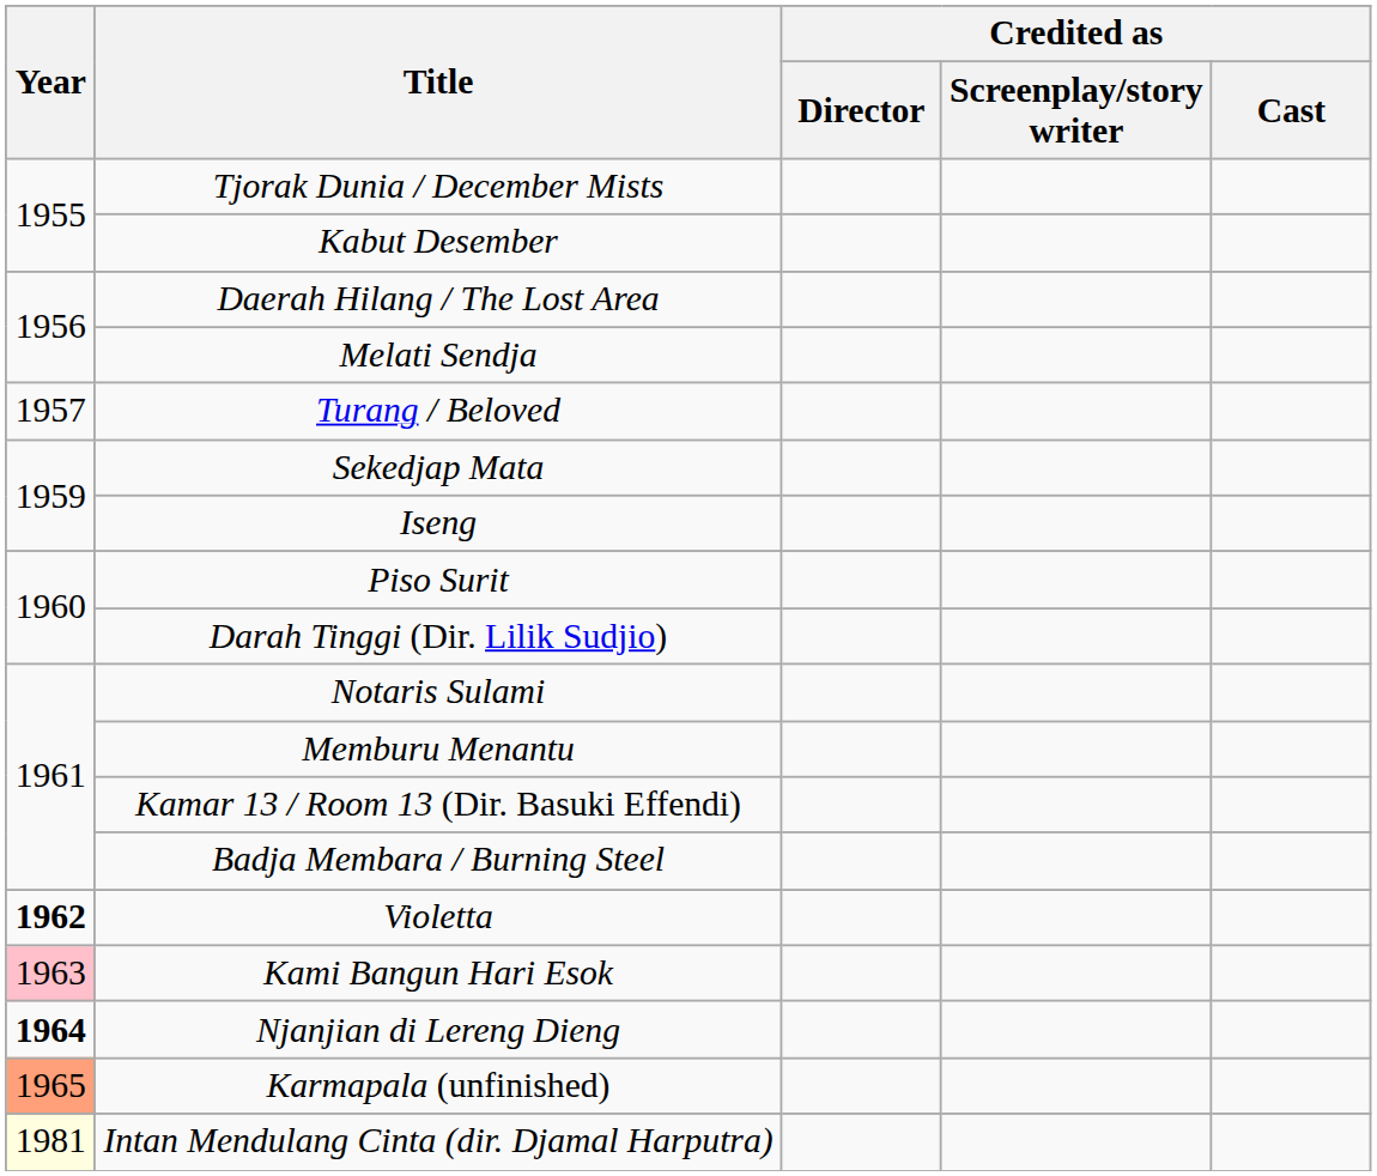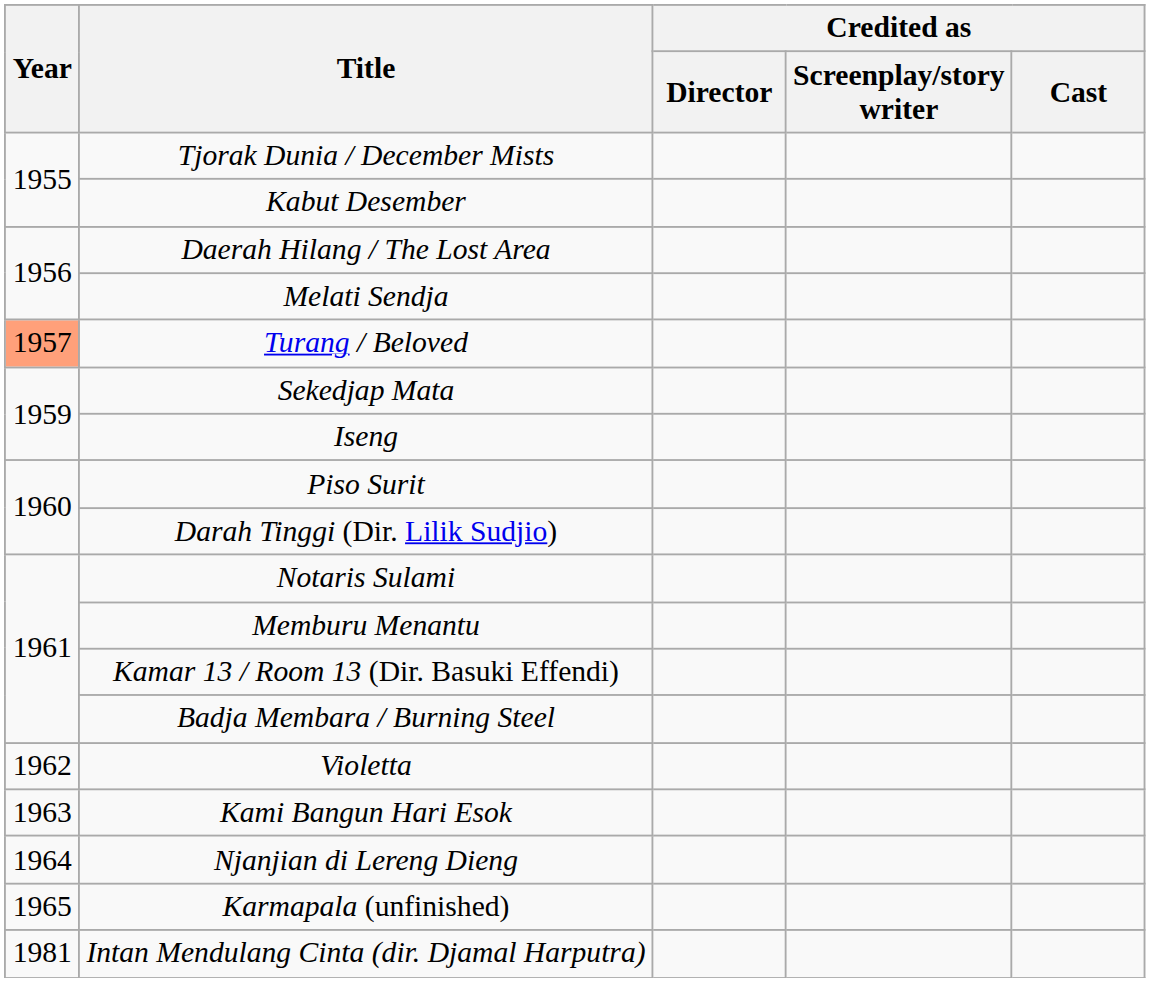Turang / Beloved | Year: no background -> lightsalmon background
Violetta | Year: bold -> normal
Kami Bangun Hari Esok | Year: pink background -> no background
Njanjian di Lereng Dieng | Year: bold -> normal
Karmapala (unfinished) | Year: lightsalmon background -> no background
Intan Mendulang Cinta (dir. Djamal Harputra) | Year: lightyellow background -> no background
